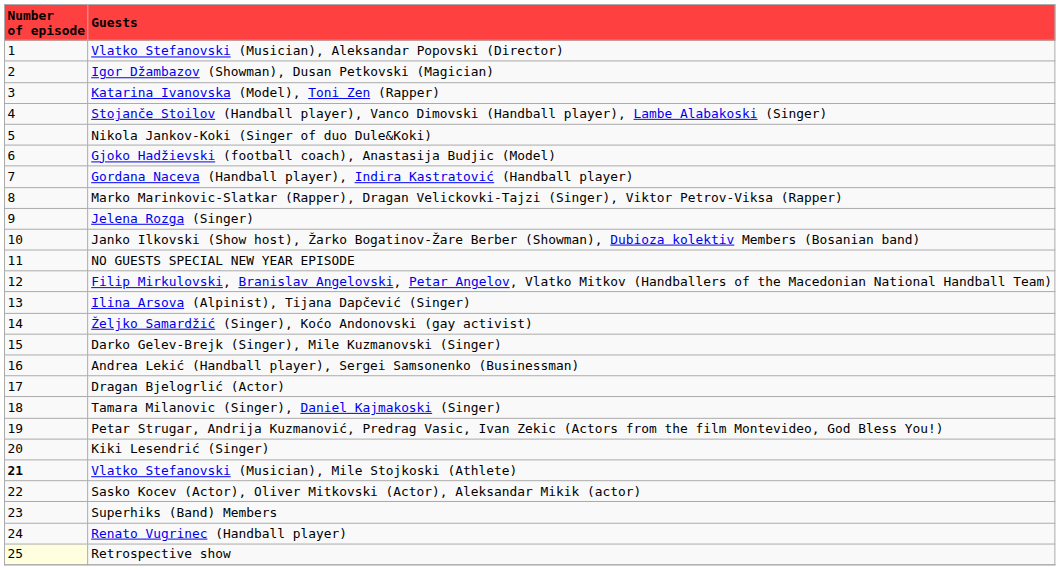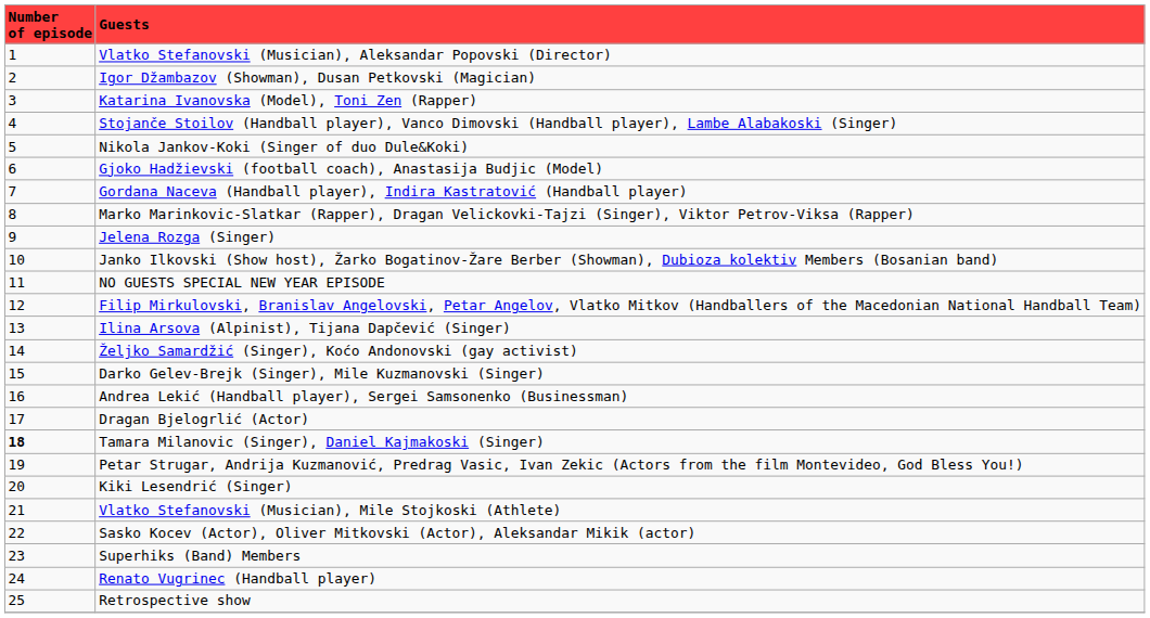Tamara Milanovic (Singer), Daniel Kajmakoski (Singer) | Number of episode: normal -> bold
Vlatko Stefanovski (Musician), Mile Stojkoski (Athlete) | Number of episode: bold -> normal
Retrospective show | Number of episode: lightyellow background -> no background
